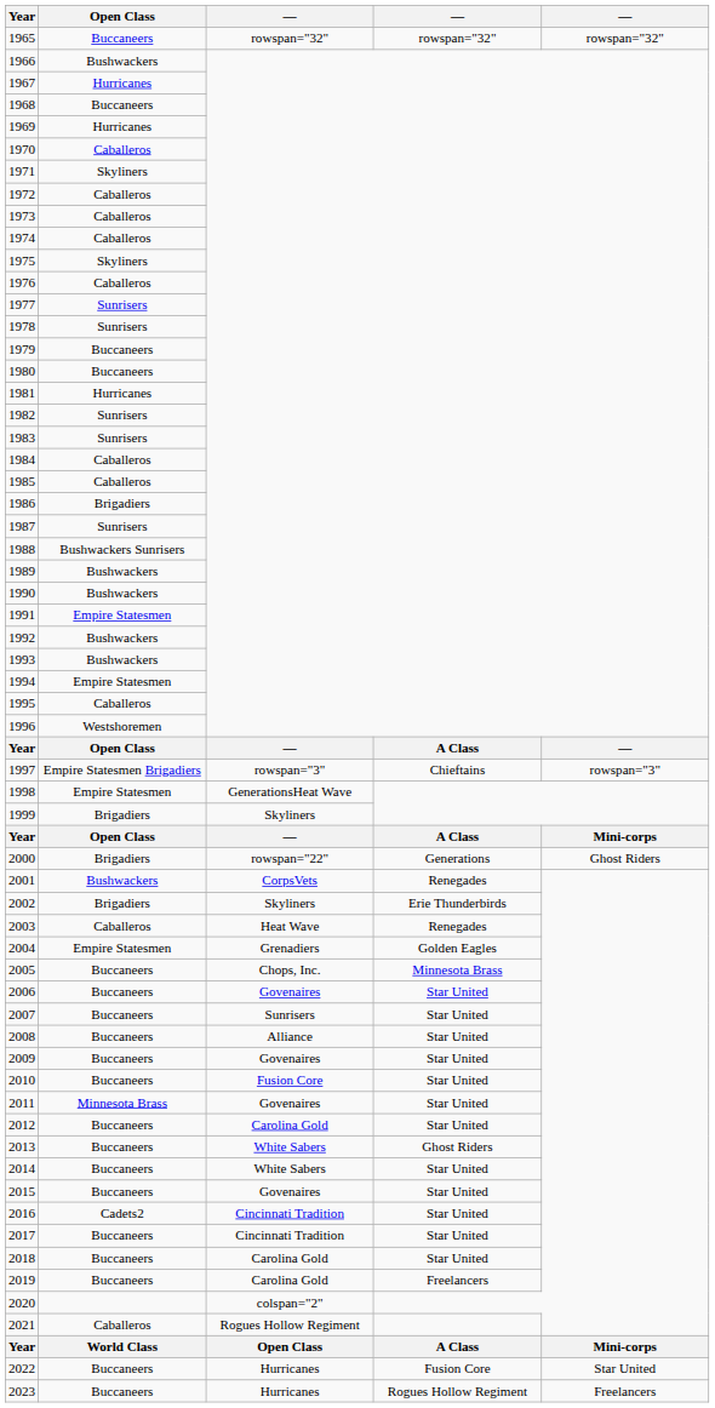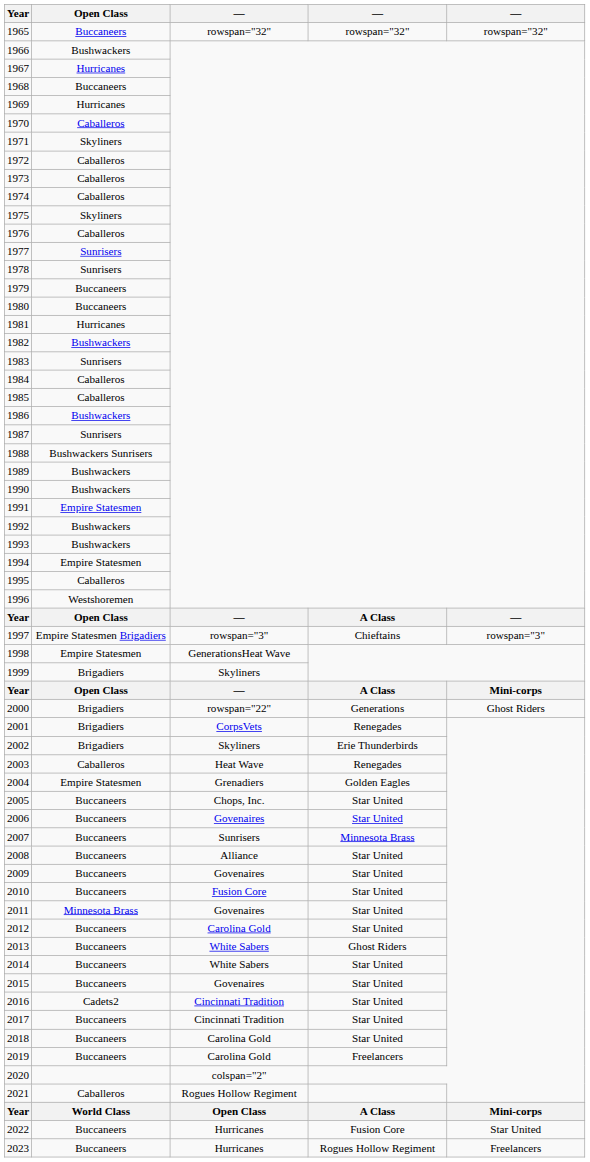1982 | Open Class: Sunrisers -> Bushwackers
1986 | Open Class: Brigadiers -> Bushwackers
2001 | Open Class: Bushwackers -> Brigadiers
2005 | column 4: Minnesota Brass -> Star United
2007 | column 4: Star United -> Minnesota Brass
